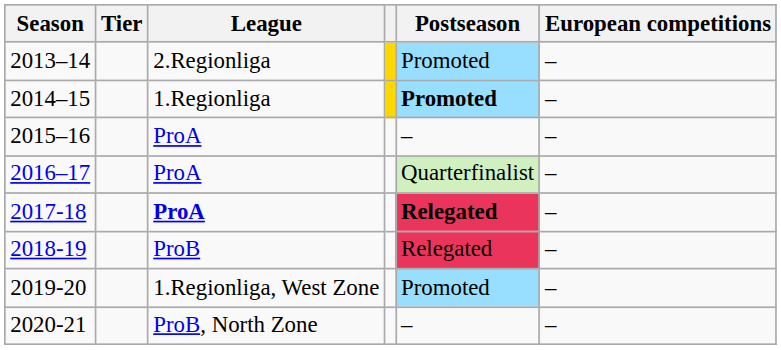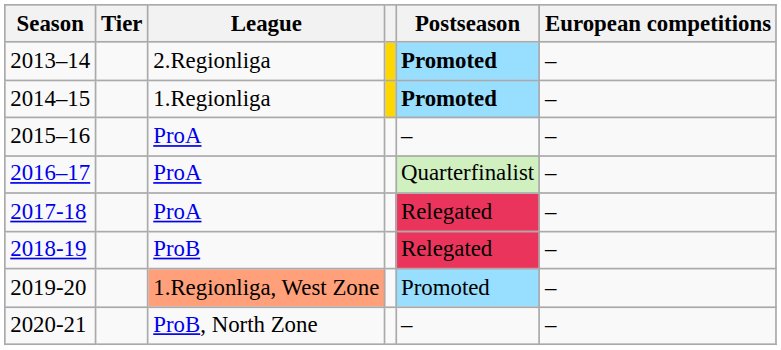2013–14 | Postseason: normal -> bold
2017-18 | League: bold -> normal
2017-18 | Postseason: bold -> normal
2019-20 | League: no background -> lightsalmon background
